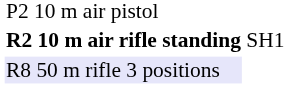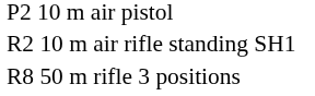R2 10 m air rifle standing | column 1: bold -> normal
R8 50 m rifle 3 positions | column 1: lavender background -> no background
